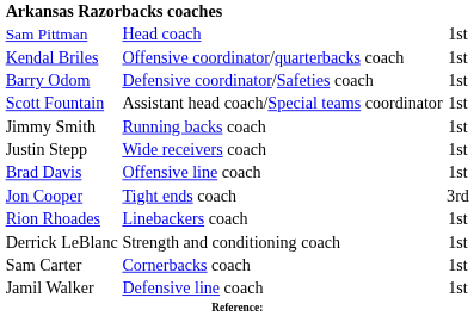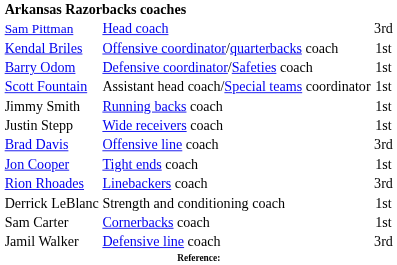Sam Pittman | column 3: 1st -> 3rd
Brad Davis | column 3: 1st -> 3rd
Jon Cooper | column 3: 3rd -> 1st
Rion Rhoades | column 3: 1st -> 3rd
Jamil Walker | column 3: 1st -> 3rd
